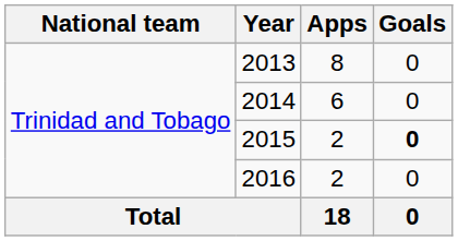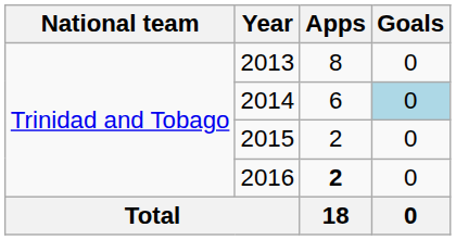2014 | Goals: no background -> lightblue background
2015 | Goals: bold -> normal
2016 | Apps: normal -> bold
